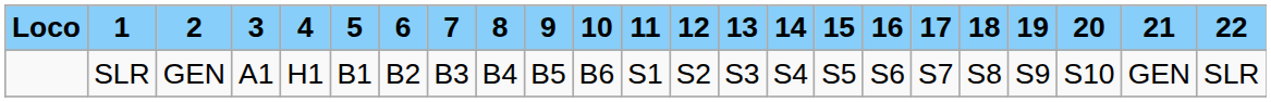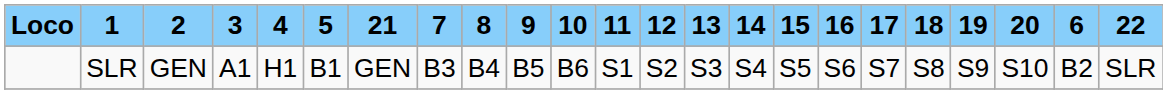columns swapped: 6 <-> 21
